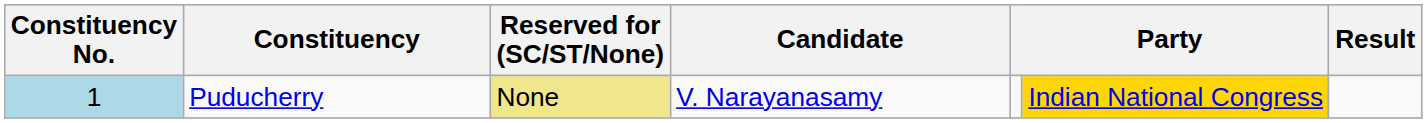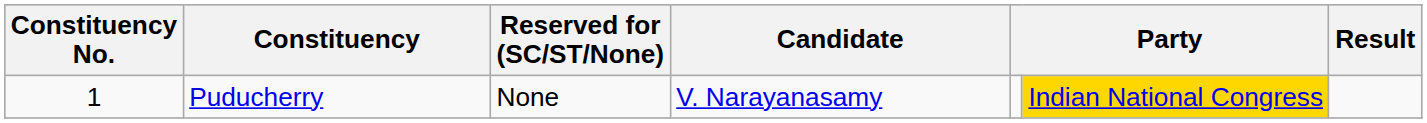Puducherry | Constituency No.: lightblue background -> no background
Puducherry | Reserved for (SC/ST/None): khaki background -> no background
